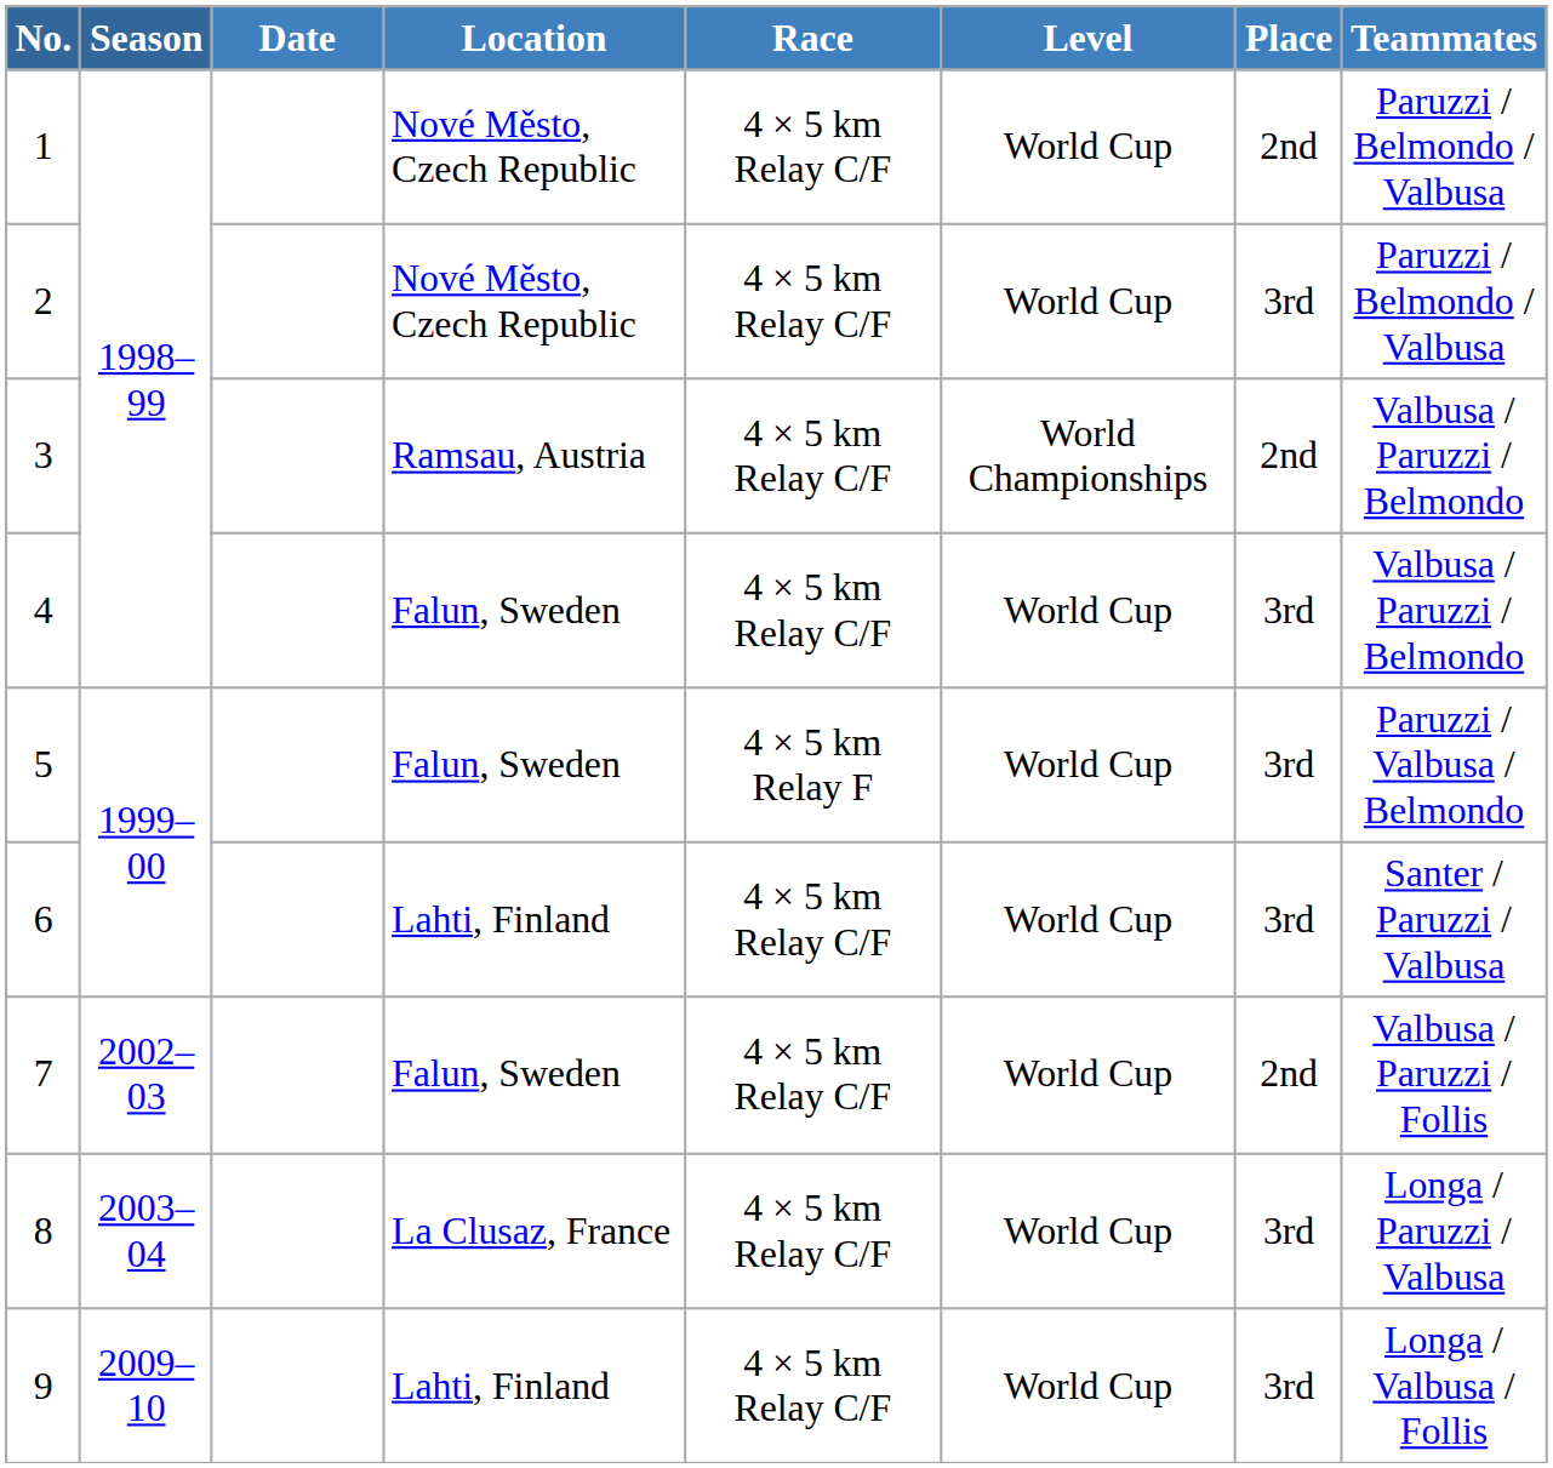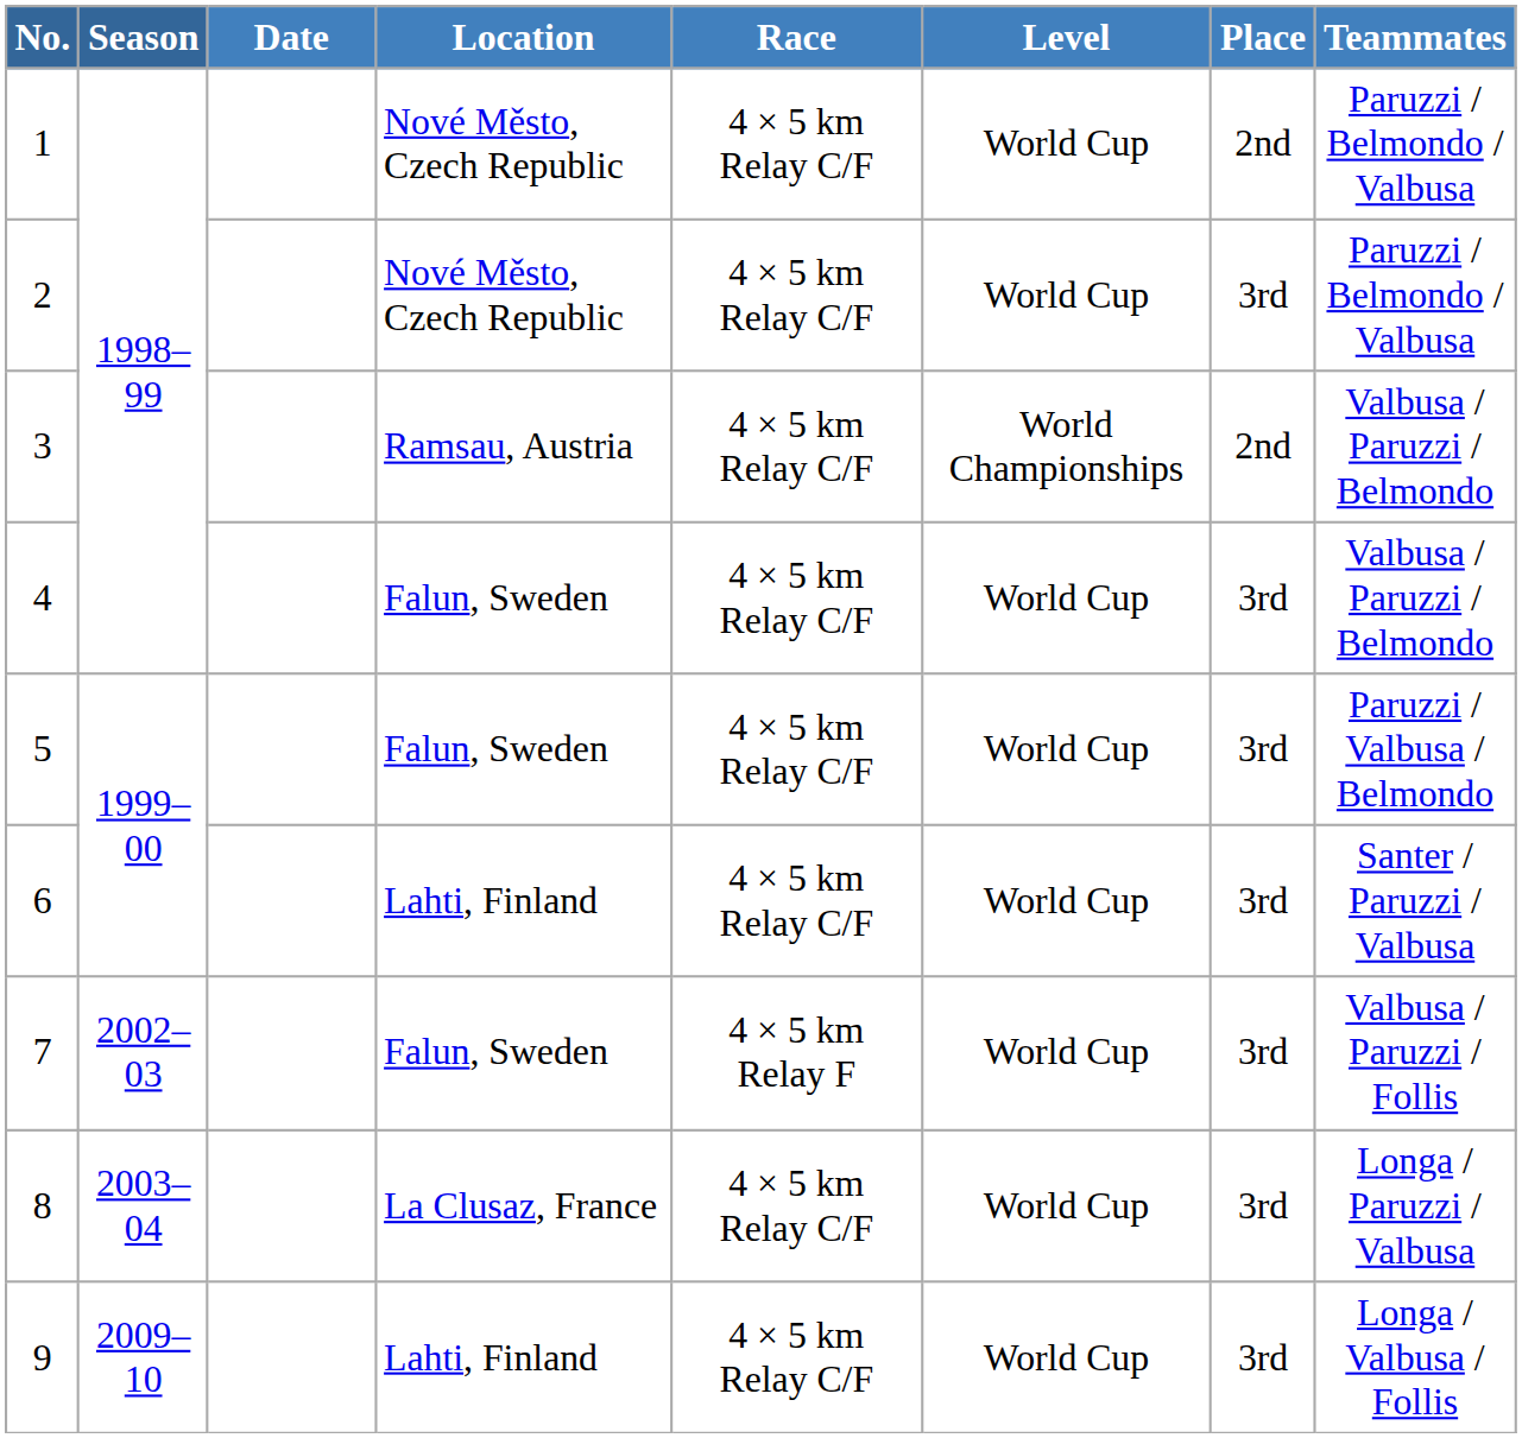5 | Race: 4 × 5 km Relay F -> 4 × 5 km Relay C/F
7 | Race: 4 × 5 km Relay C/F -> 4 × 5 km Relay F
7 | Place: 2nd -> 3rd
